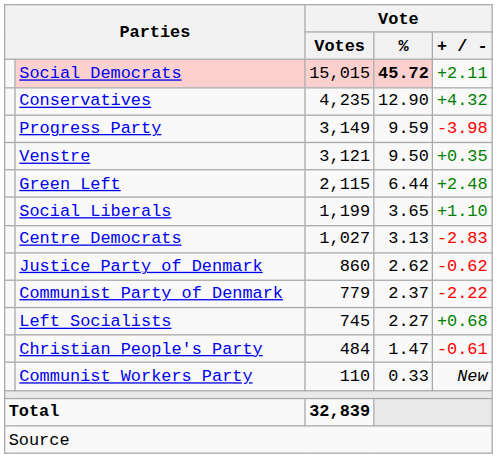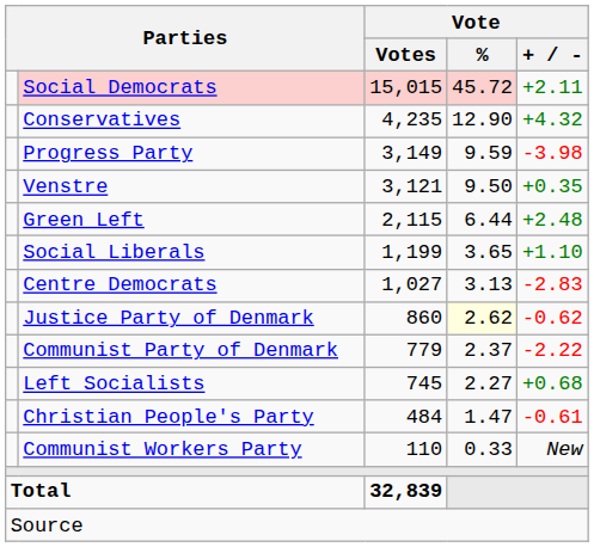Social Democrats | Vote / %: bold -> normal
Justice Party of Denmark | Vote / %: no background -> lightyellow background
